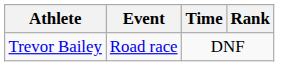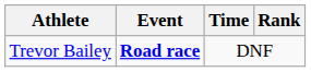Trevor Bailey | Event: normal -> bold
